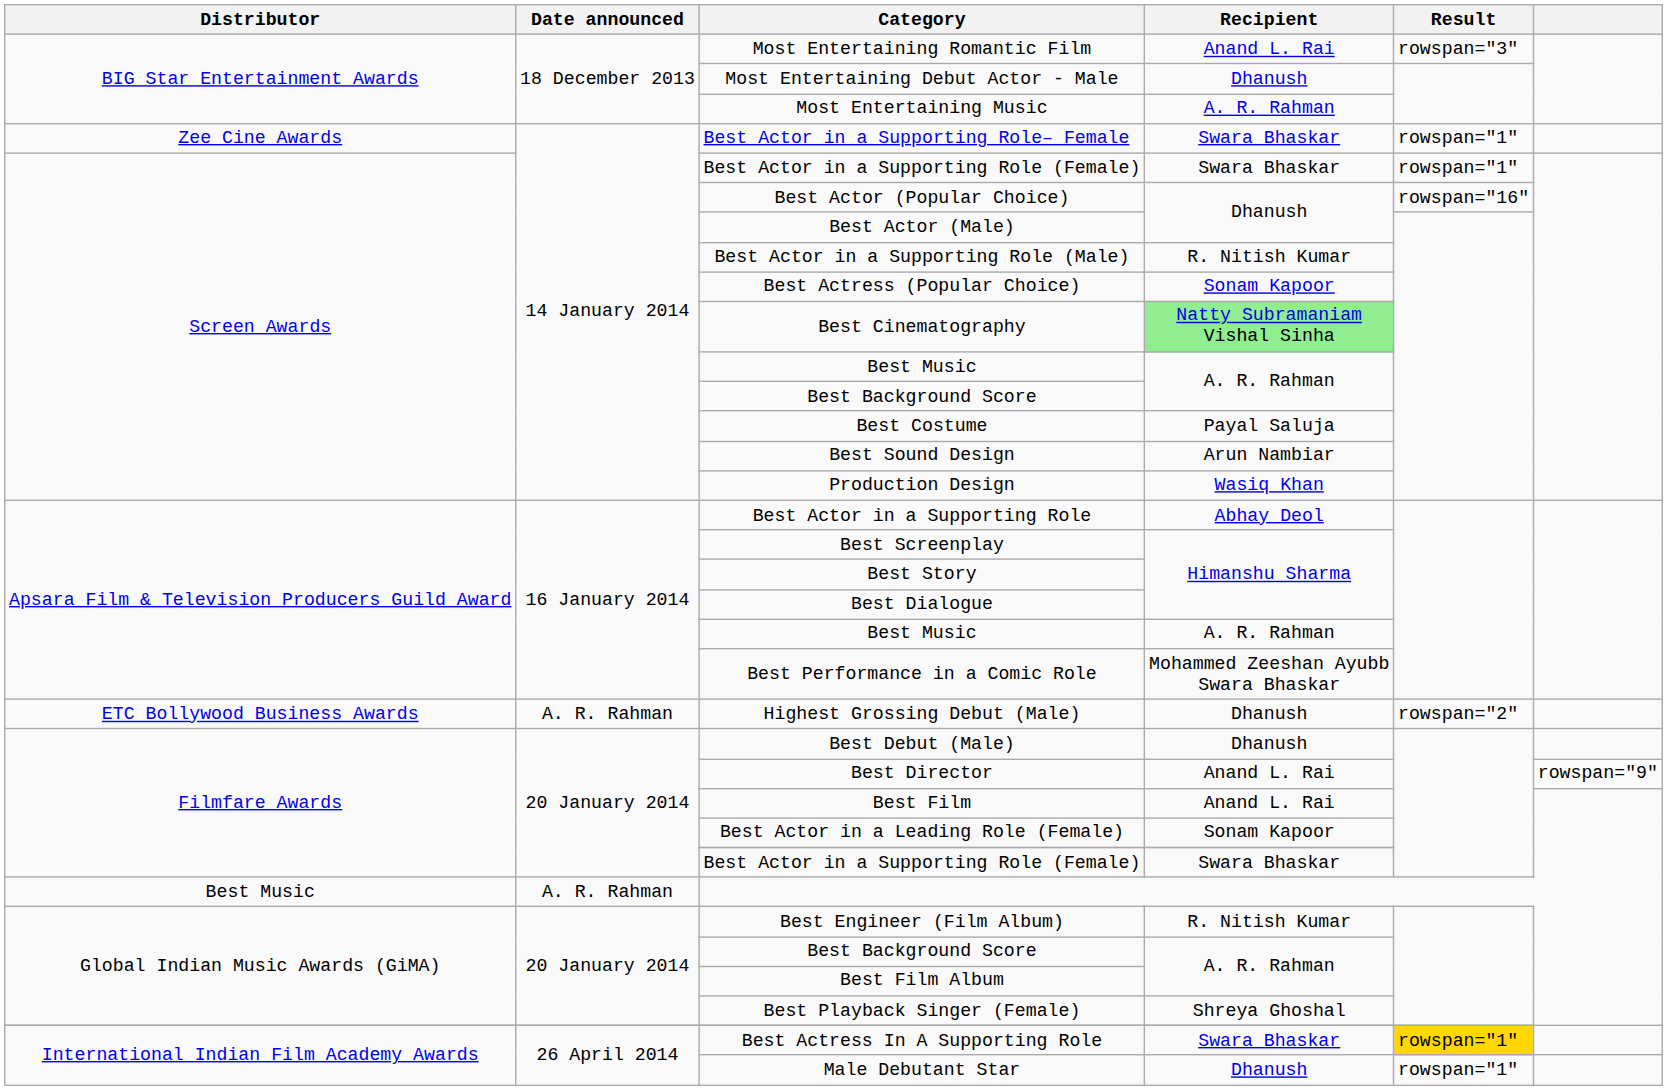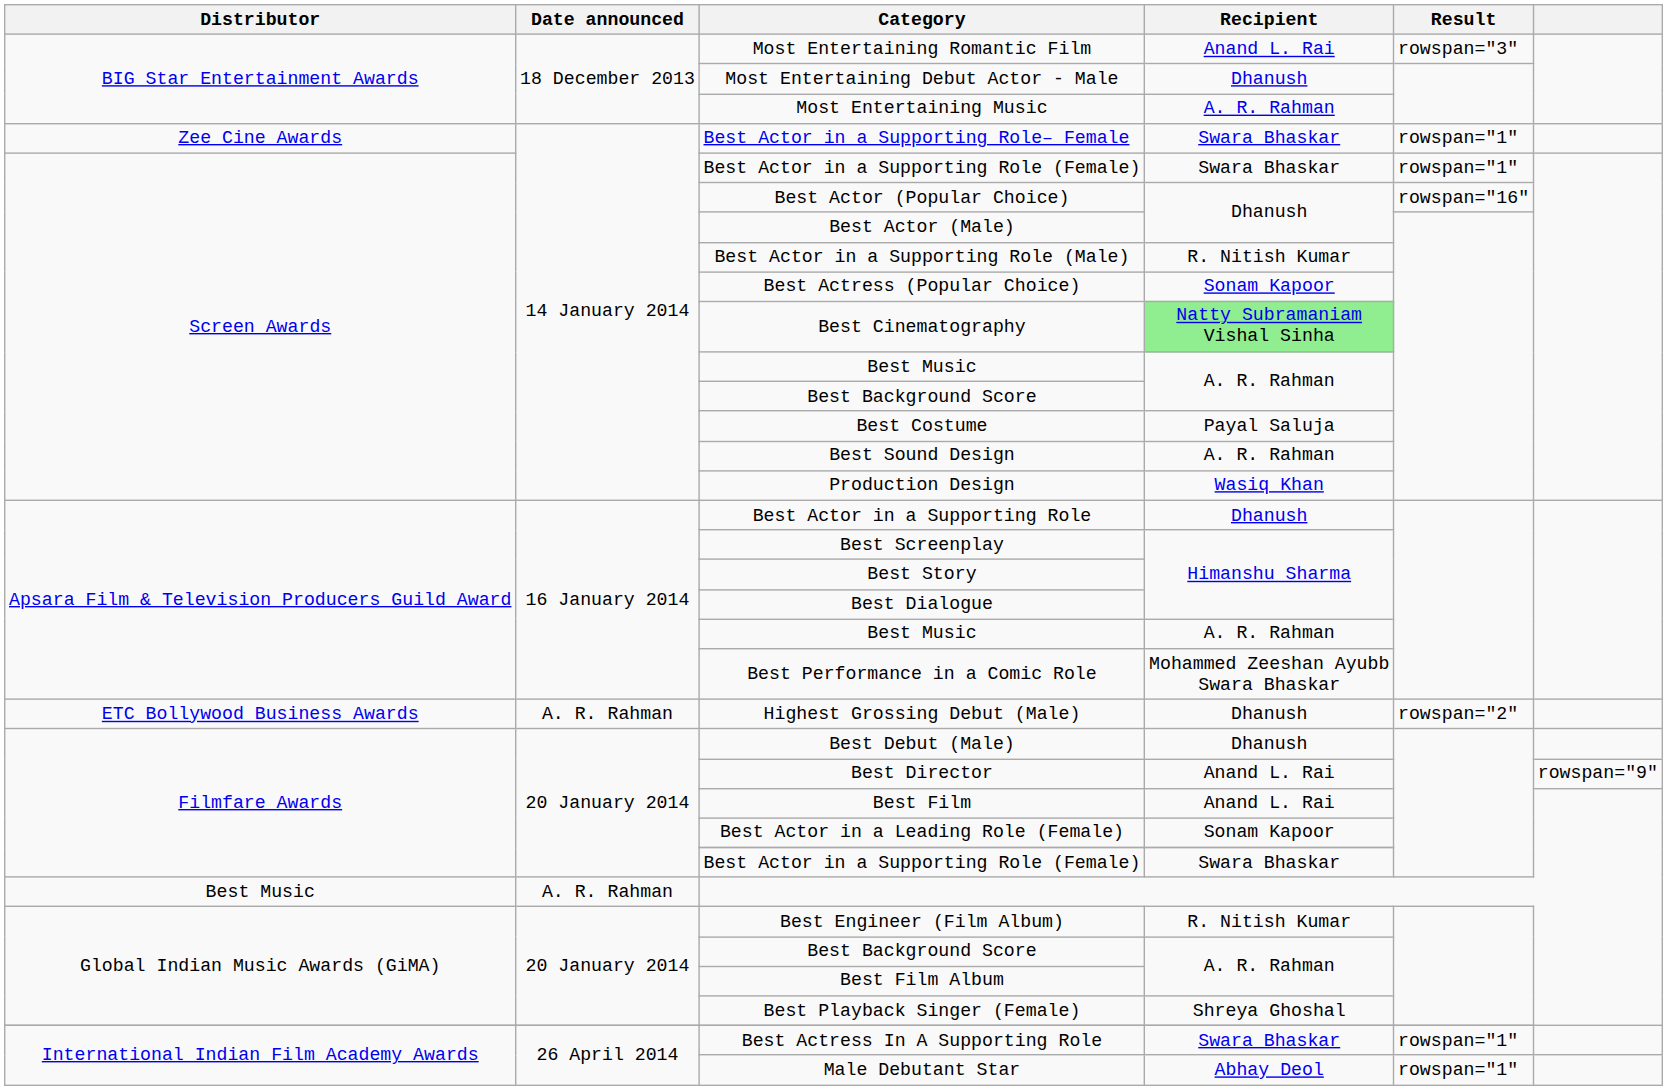Best Sound Design | Recipient: Arun Nambiar -> A. R. Rahman
Best Actor in a Supporting Role | Recipient: Abhay Deol -> Dhanush
Best Actress In A Supporting Role | Result: gold background -> no background
Male Debutant Star | Recipient: Dhanush -> Abhay Deol
